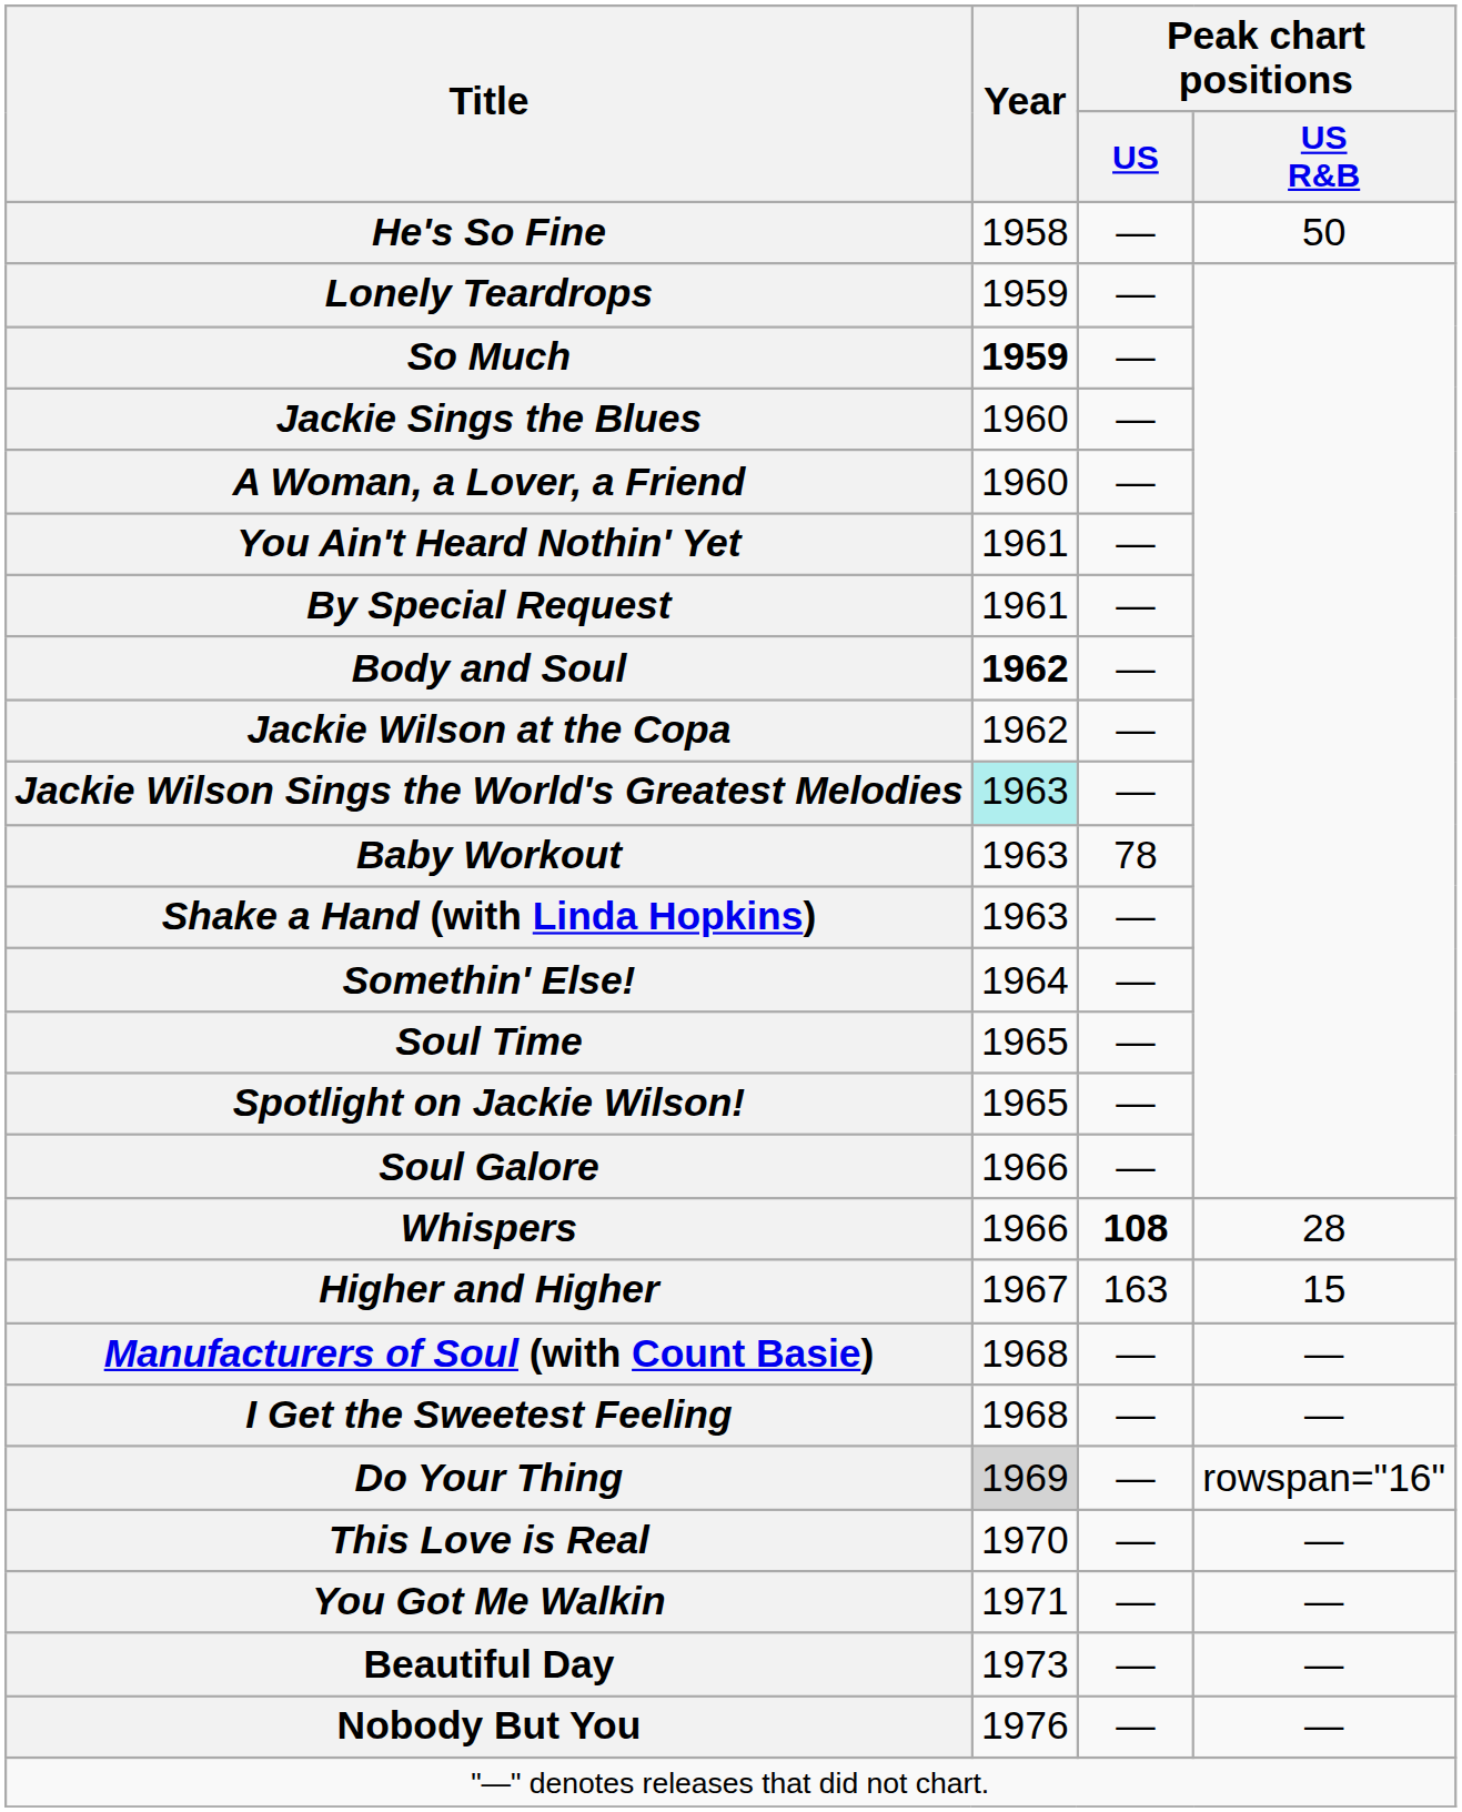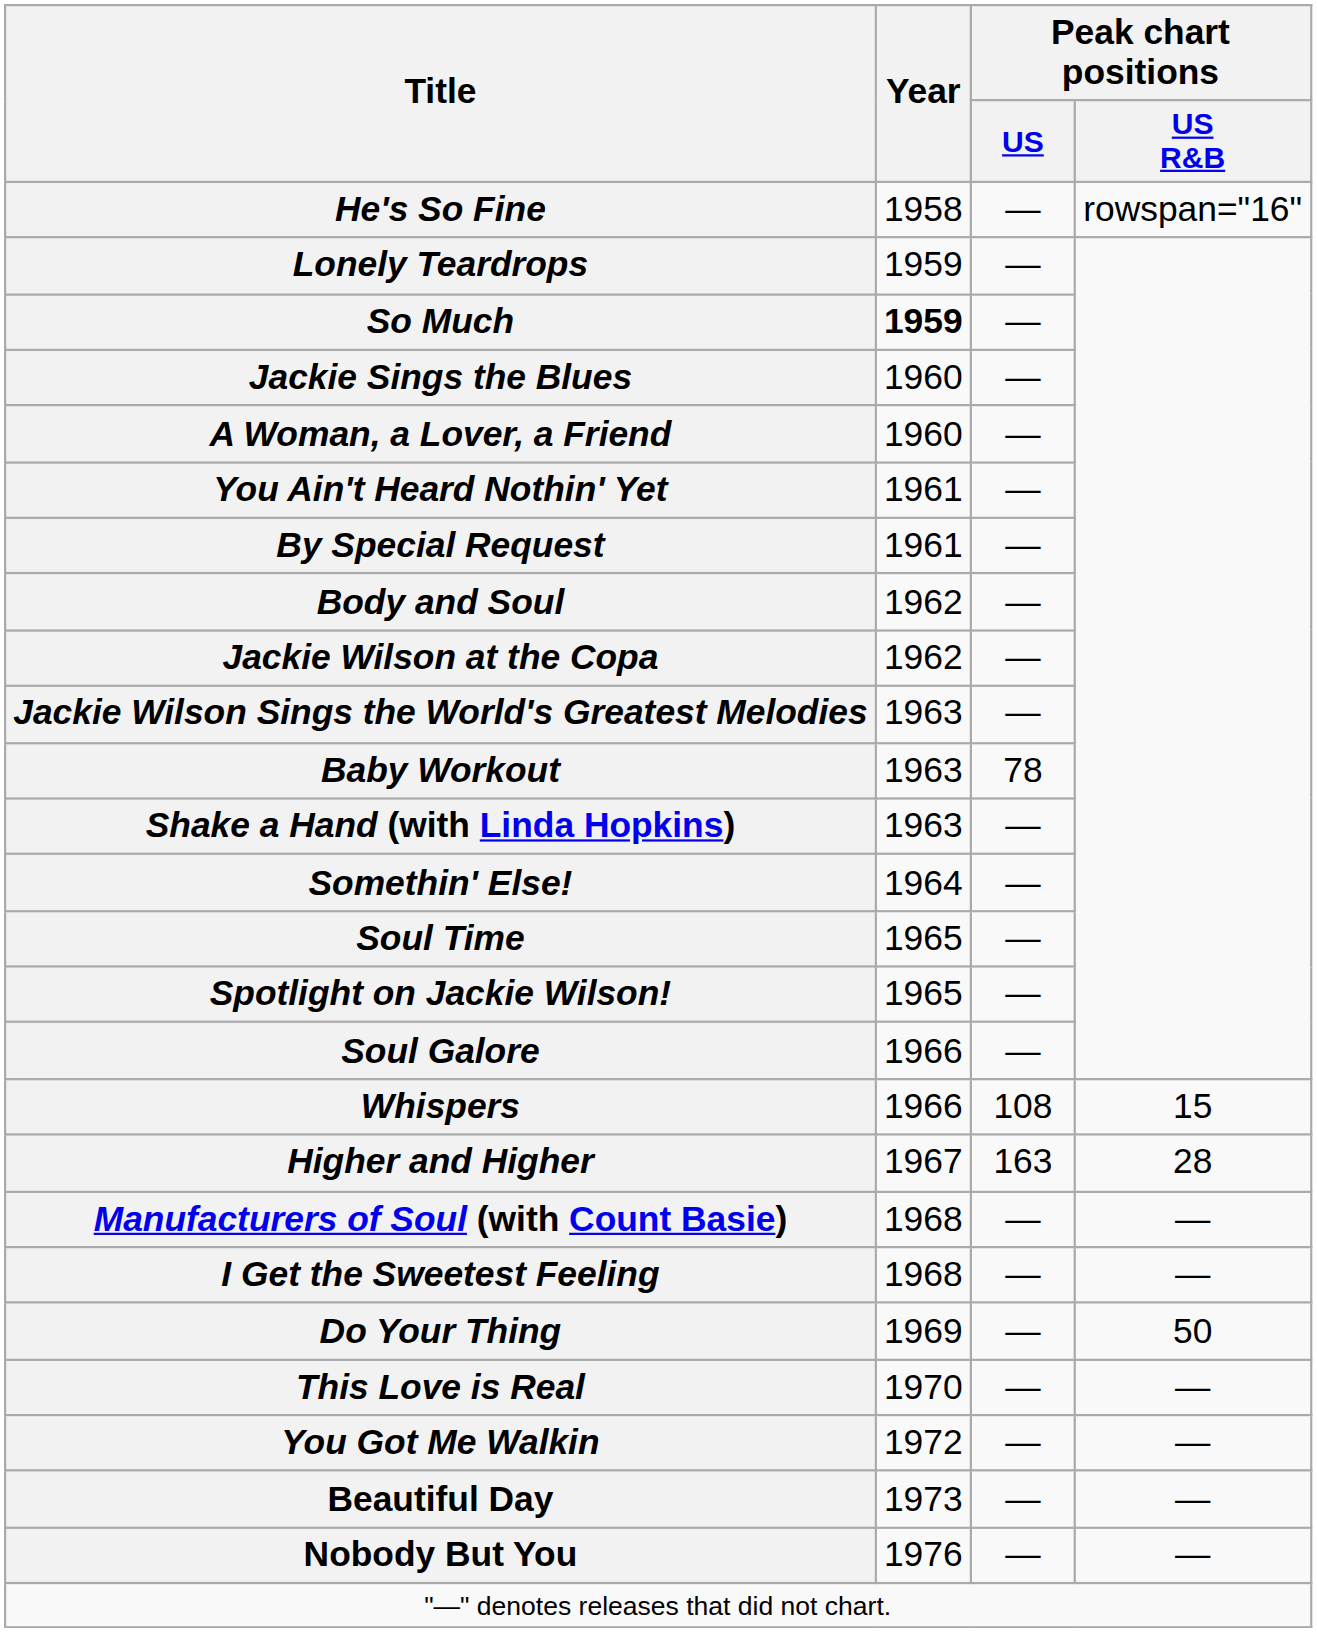He's So Fine | Peak chart positions / US R&B: 50 -> rowspan="16"
Body and Soul | Year: bold -> normal
Jackie Wilson Sings the World's Greatest Melodies | Year: paleturquoise background -> no background
Whispers | Peak chart positions / US: bold -> normal
Whispers | Peak chart positions / US R&B: 28 -> 15
Higher and Higher | Peak chart positions / US R&B: 15 -> 28
Do Your Thing | Year: lightgrey background -> no background
Do Your Thing | Peak chart positions / US R&B: rowspan="16" -> 50
You Got Me Walkin | Year: 1971 -> 1972
